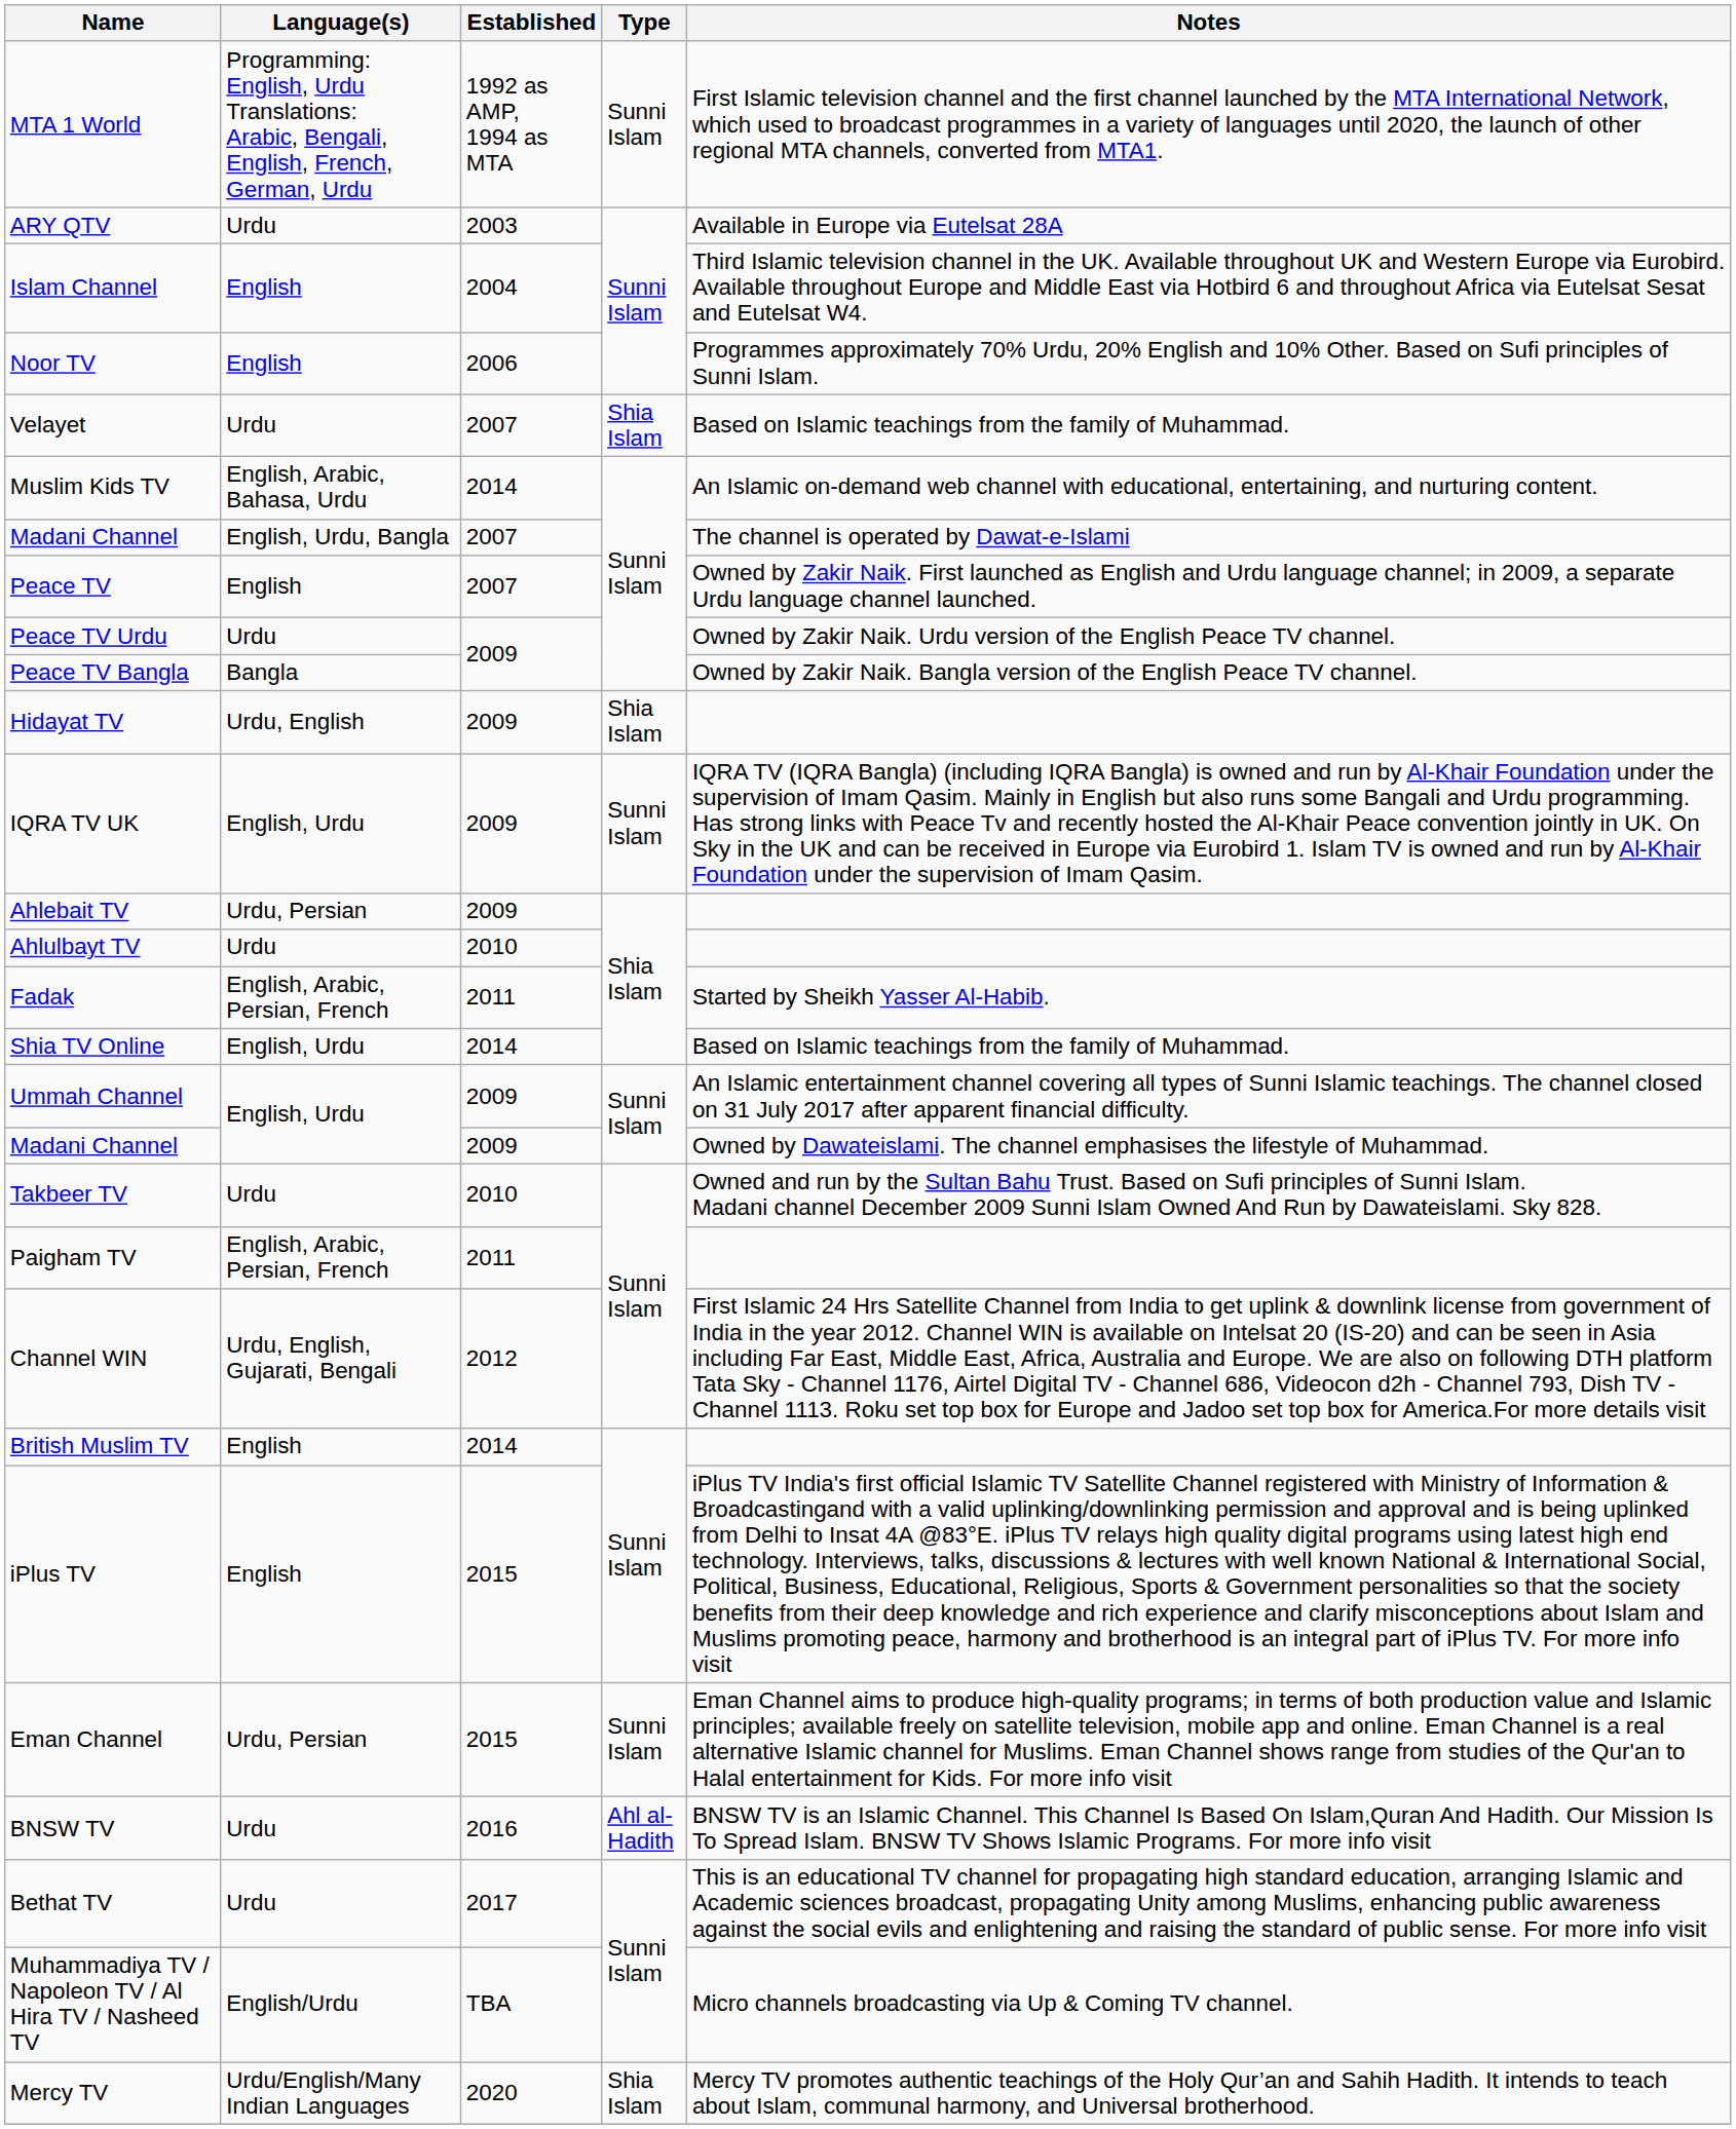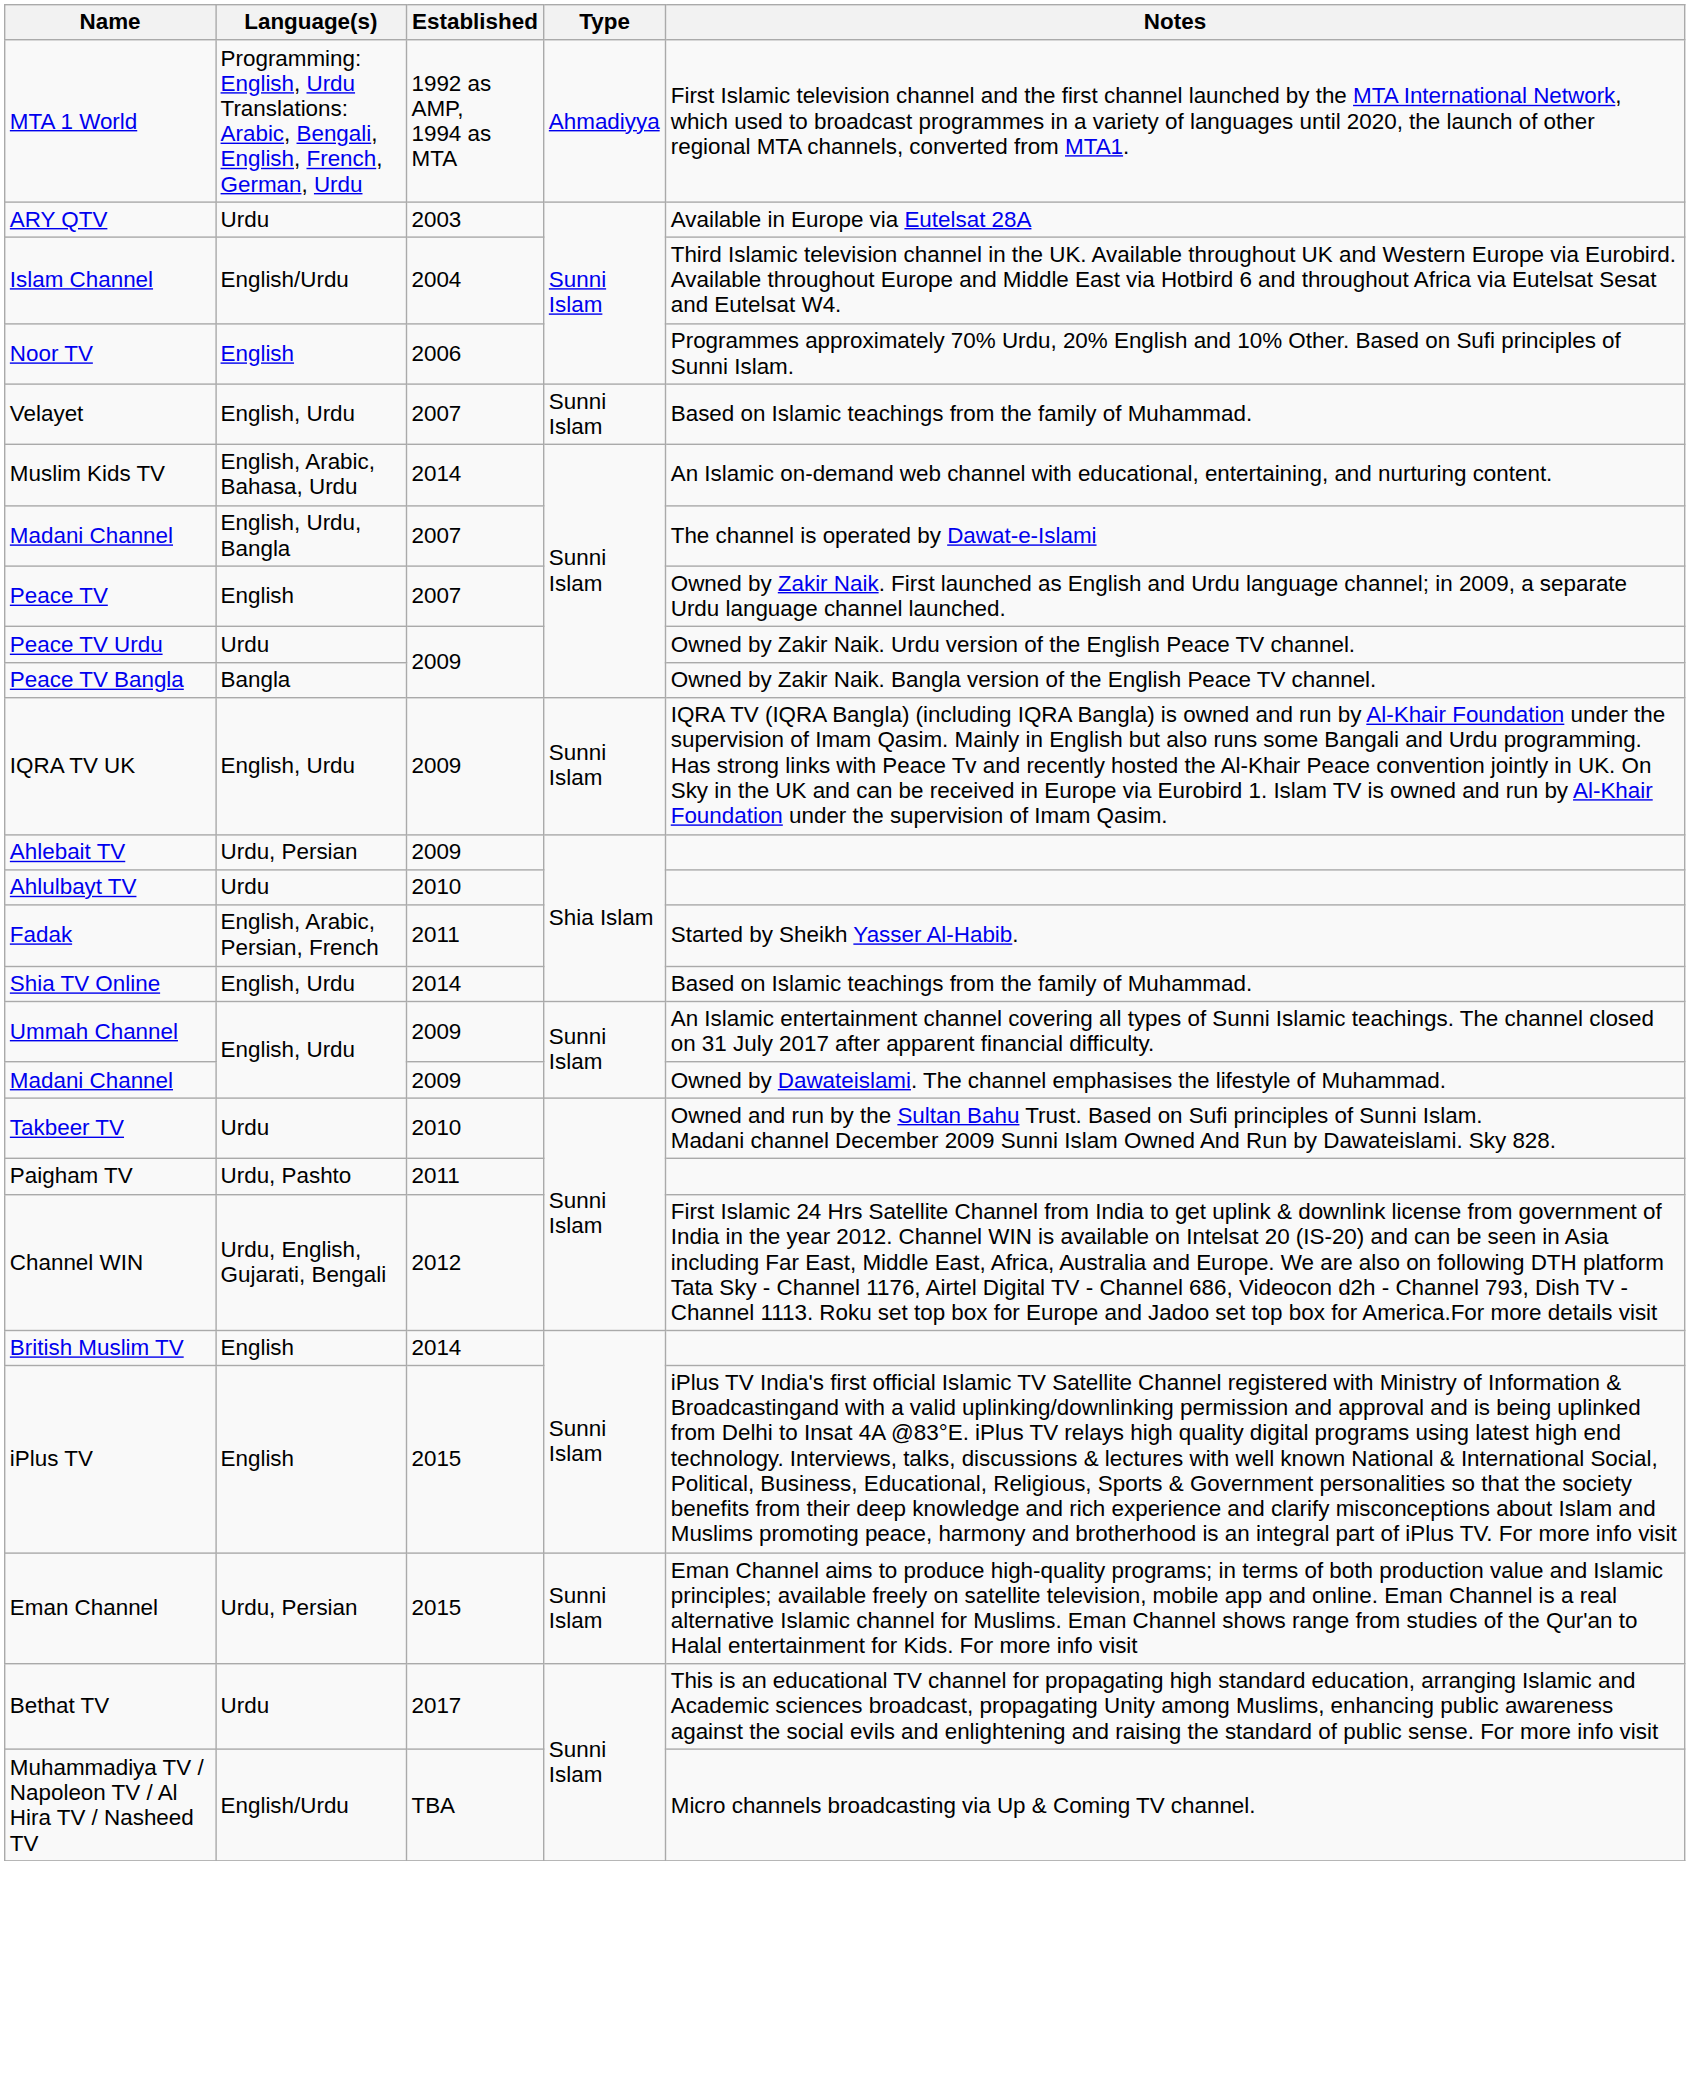MTA 1 World | Type: Sunni Islam -> Ahmadiyya
Islam Channel | Language(s): English -> English/Urdu
Velayet | Language(s): Urdu -> English, Urdu
Velayet | Type: Shia Islam -> Sunni Islam
- row: Hidayat TV | Urdu, English | 2009 | Shia Islam
Paigham TV | Language(s): English, Arabic, Persian, French -> Urdu, Pashto
- row: BNSW TV | Urdu | 2016 | Ahl al-Hadith | BNSW TV is an Islamic Channel. This Channel Is Based On Islam,Quran And Hadith. Our Mission Is To Spread Islam. BNSW TV Shows Islamic Programs. For more info visit
- row: Mercy TV | Urdu/English/Many Indian Languages | 2020 | Shia Islam | Mercy TV promotes authentic teachings of the Holy Qur’an and Sahih Hadith. It intends to teach about Islam, communal harmony, and Universal brotherhood.
